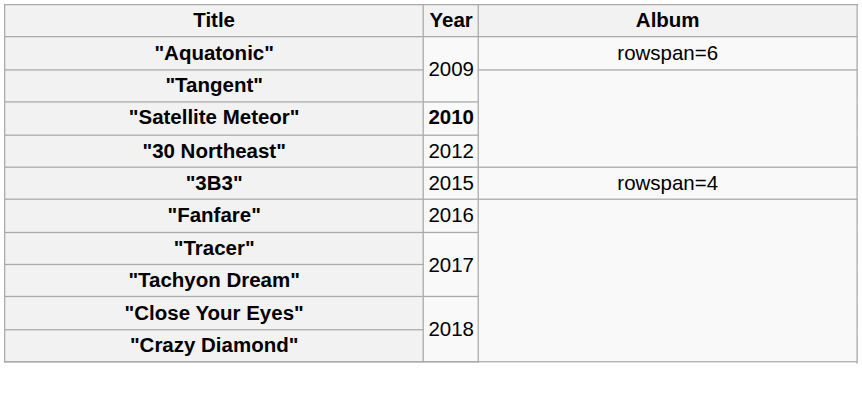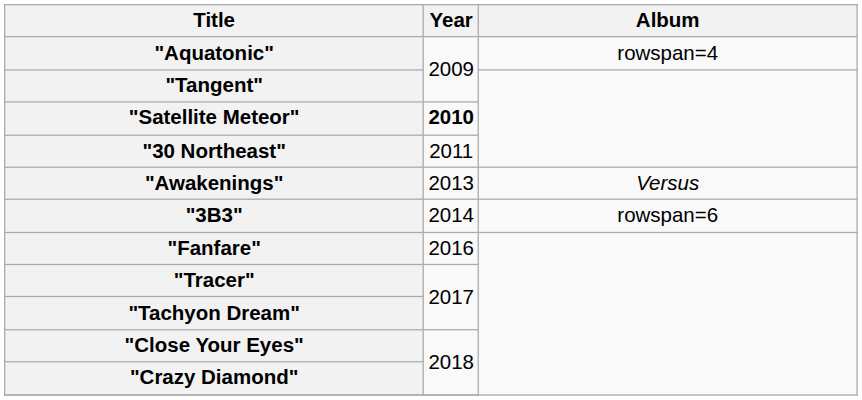"Aquatonic" | Album: rowspan=6 -> rowspan=4
"30 Northeast" | Year: 2012 -> 2011
+ row: "Awakenings" | 2013 | Versus
"3B3" | Year: 2015 -> 2014
"3B3" | Album: rowspan=4 -> rowspan=6
